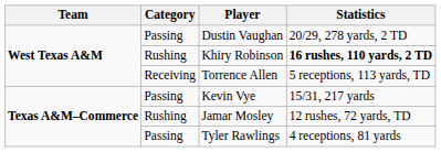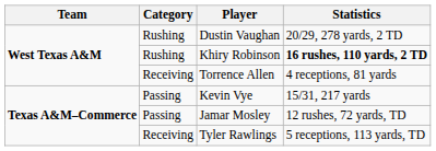Dustin Vaughan | Category: Passing -> Rushing
Torrence Allen | Statistics: 5 receptions, 113 yards, TD -> 4 receptions, 81 yards
Jamar Mosley | Category: Rushing -> Passing
Tyler Rawlings | Category: Passing -> Receiving
Tyler Rawlings | Statistics: 4 receptions, 81 yards -> 5 receptions, 113 yards, TD
